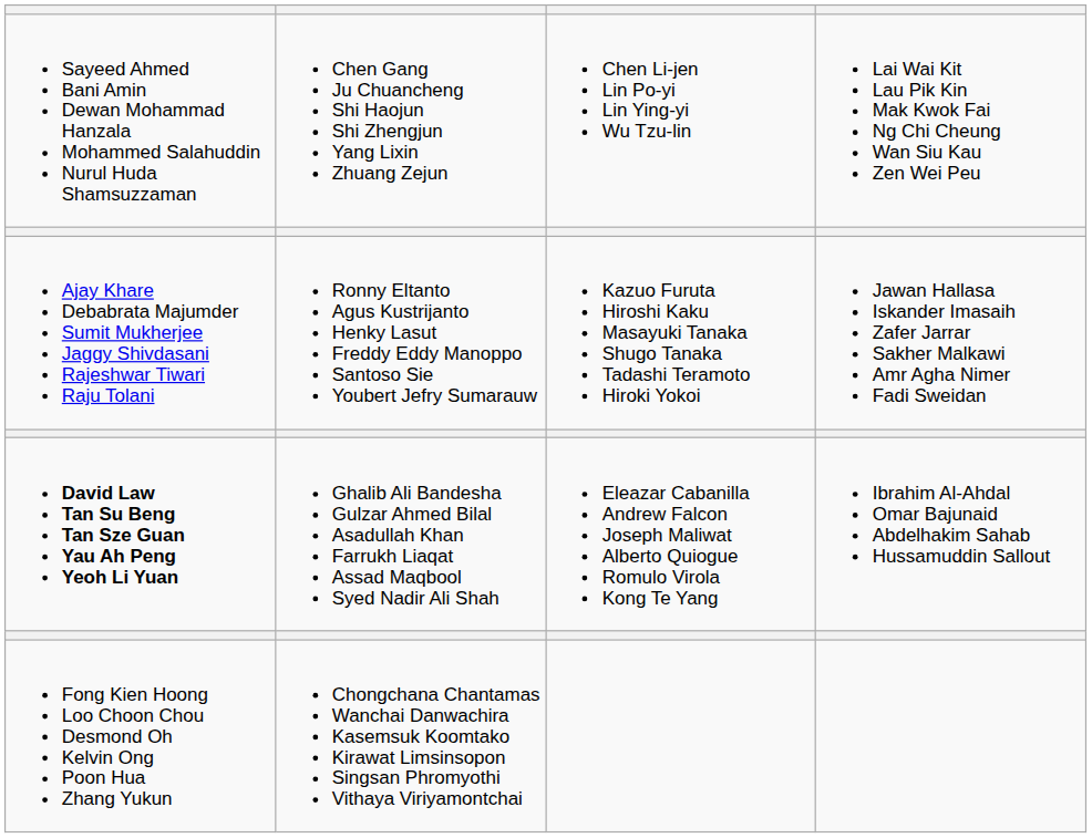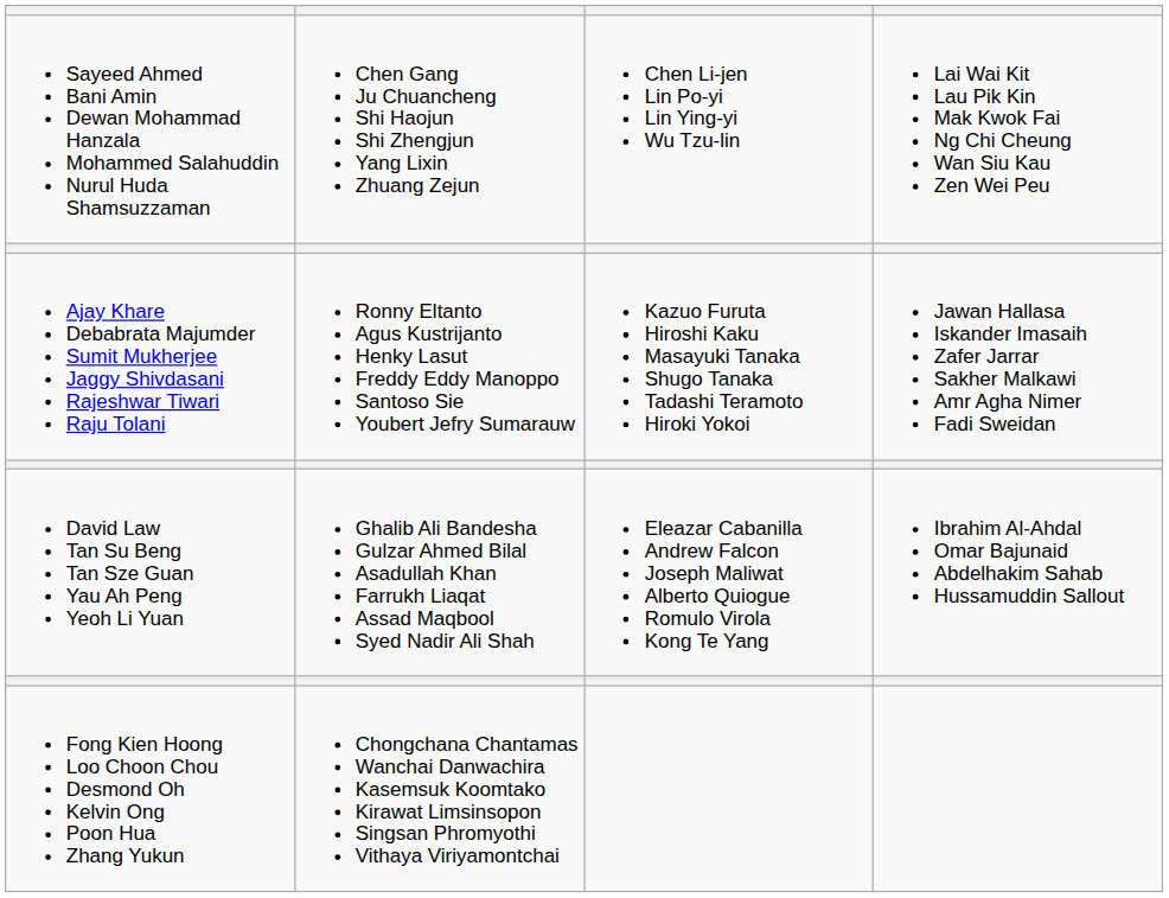David Law Tan Su Beng Tan Sze Guan Yau Ah Peng Yeoh Li Yuan | column 1: bold -> normal
